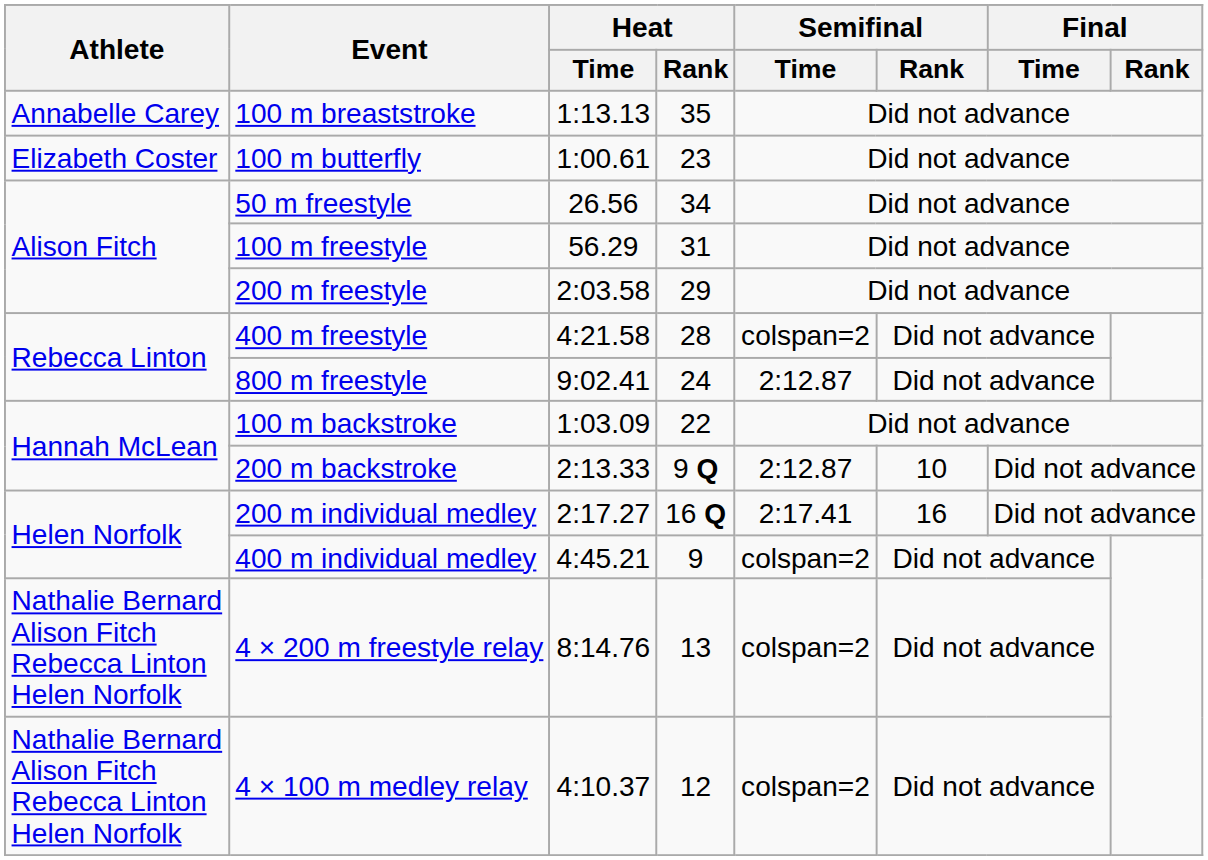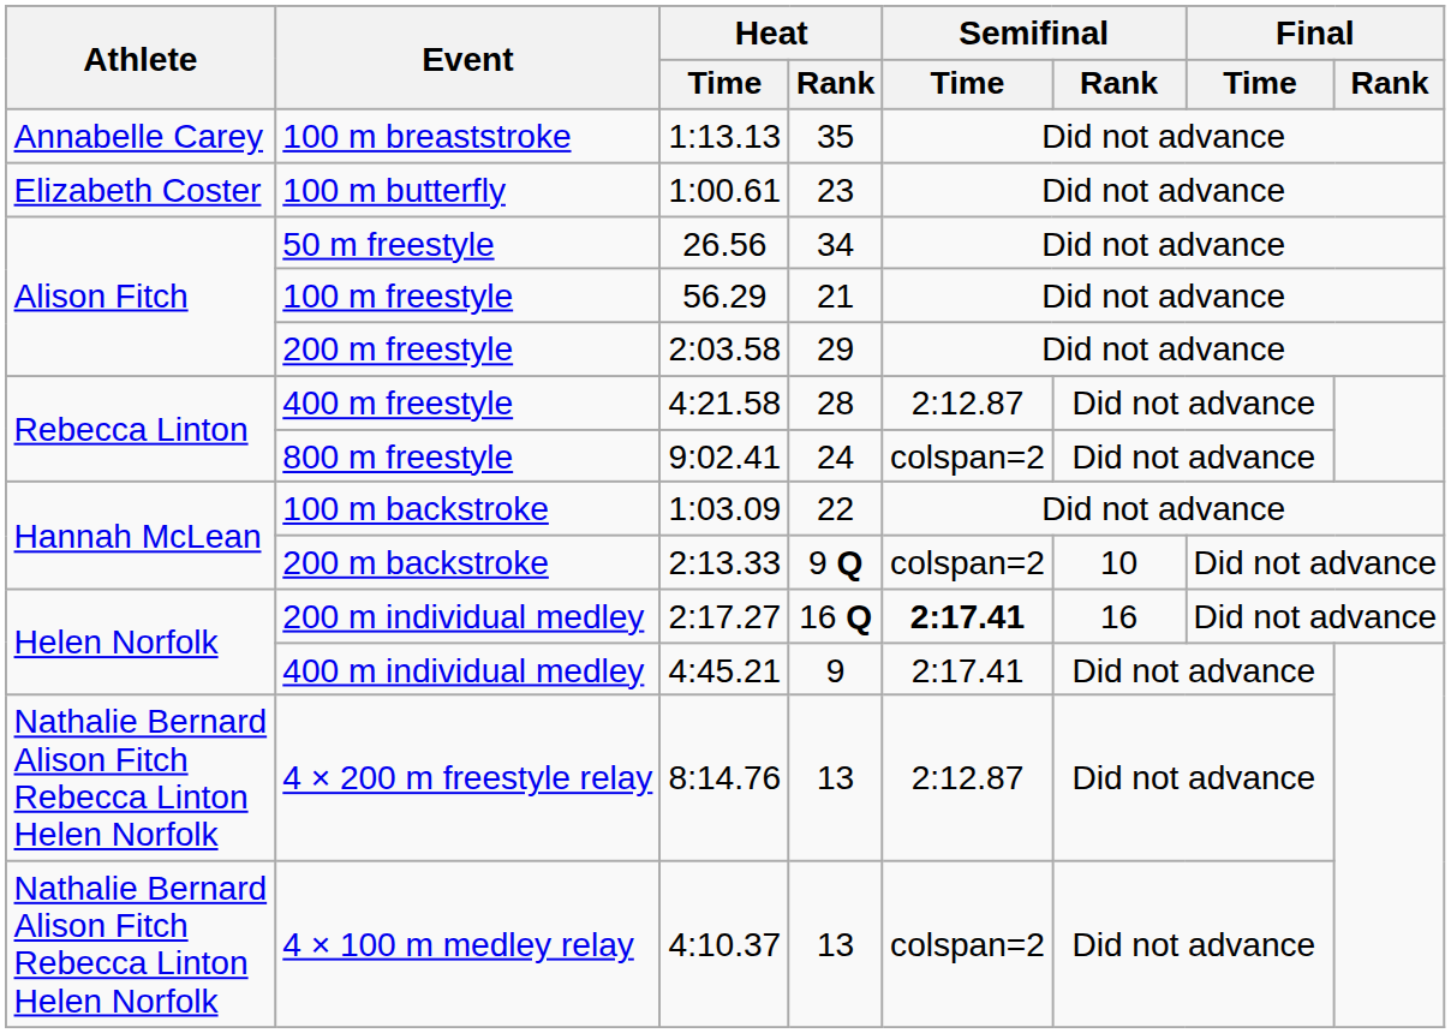100 m freestyle | Heat / Rank: 31 -> 21
400 m freestyle | Semifinal / Time: colspan=2 -> 2:12.87
800 m freestyle | Semifinal / Time: 2:12.87 -> colspan=2
200 m backstroke | Semifinal / Time: 2:12.87 -> colspan=2
200 m individual medley | Semifinal / Time: normal -> bold
400 m individual medley | Semifinal / Time: colspan=2 -> 2:17.41
4 × 200 m freestyle relay | Semifinal / Time: colspan=2 -> 2:12.87
4 × 100 m medley relay | Heat / Rank: 12 -> 13
